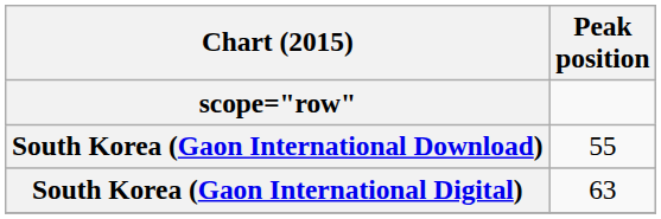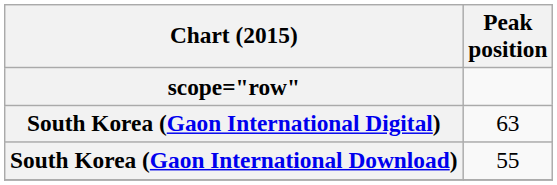rows swapped: South Korea (Gaon International Digital) <-> South Korea (Gaon International Download)
